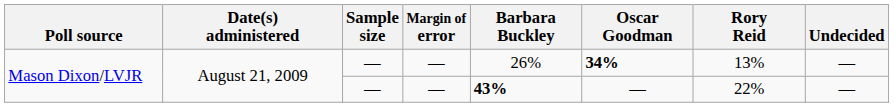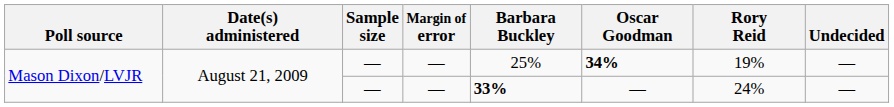row 2 | Barbara Buckley: 26% -> 25%
row 2 | Rory Reid: 13% -> 19%
row 3 | Barbara Buckley: 43% -> 33%
row 3 | Rory Reid: 22% -> 24%
